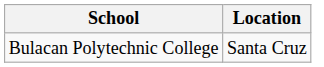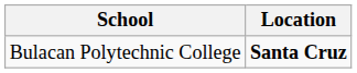Bulacan Polytechnic College | Location: normal -> bold
